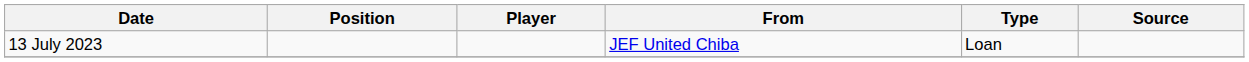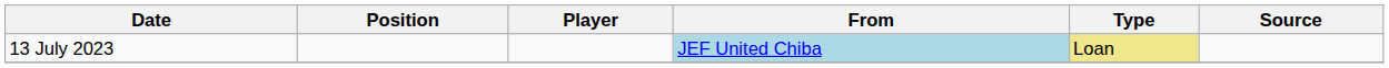13 July 2023 | From: no background -> lightblue background
13 July 2023 | Type: no background -> khaki background
